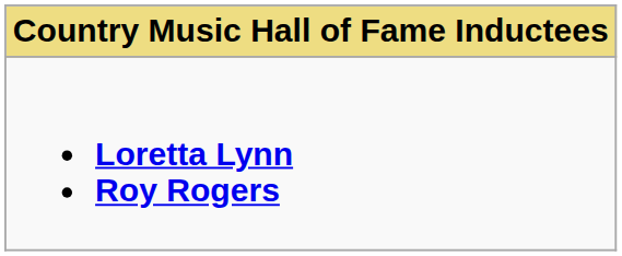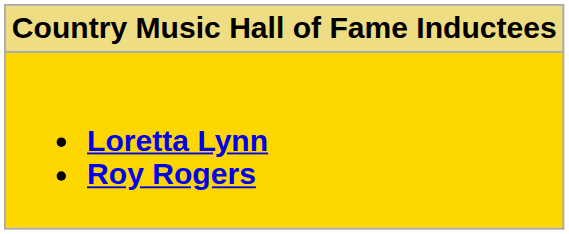row 2 | column 1: no background -> gold background
